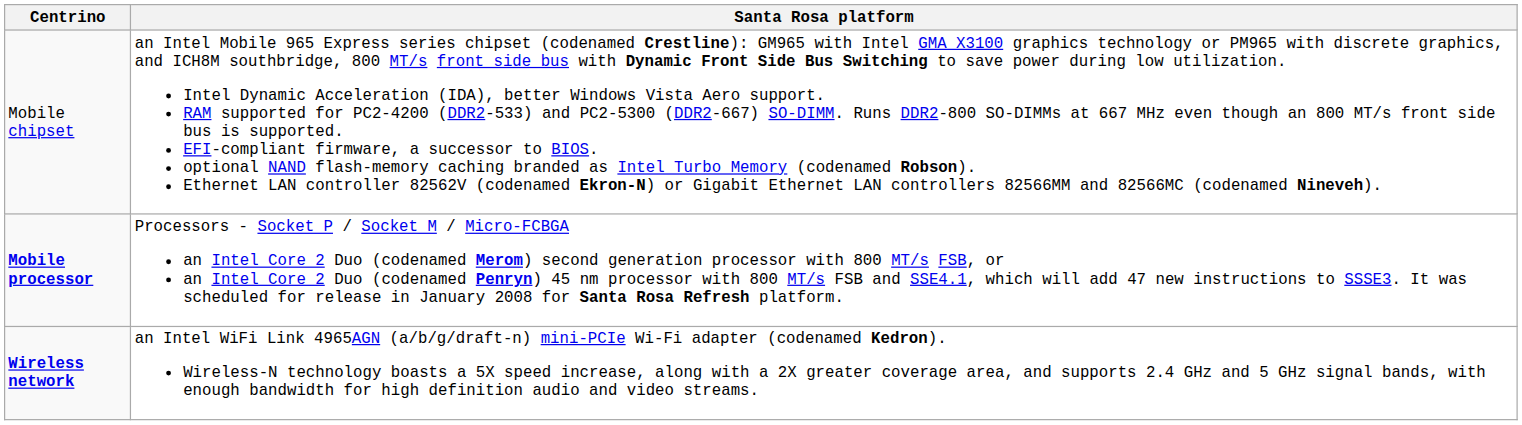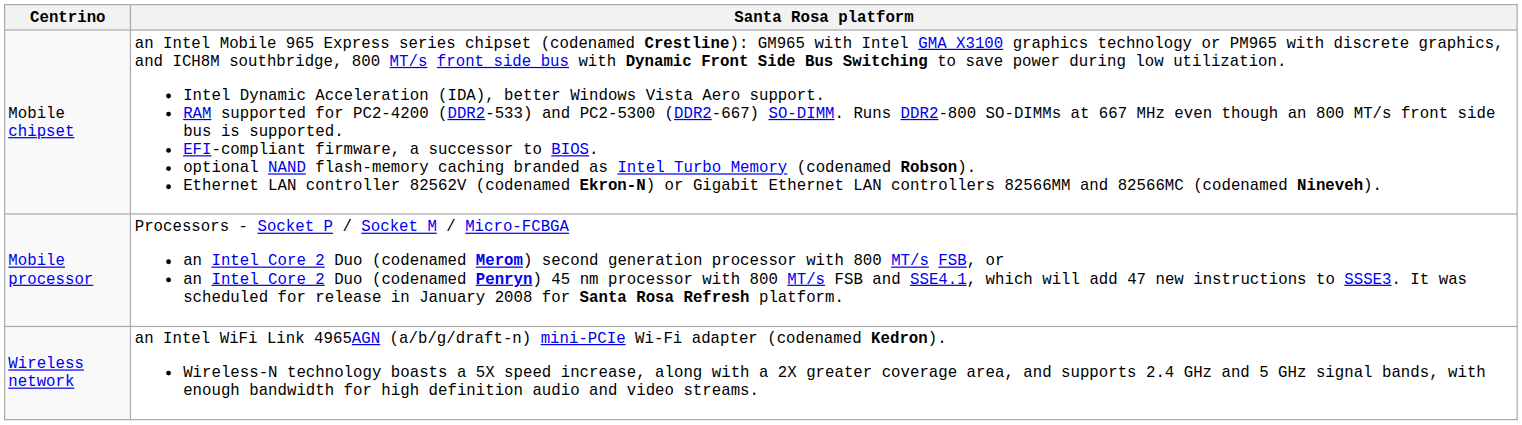Mobile processor | Centrino: bold -> normal
Wireless network | Centrino: bold -> normal
